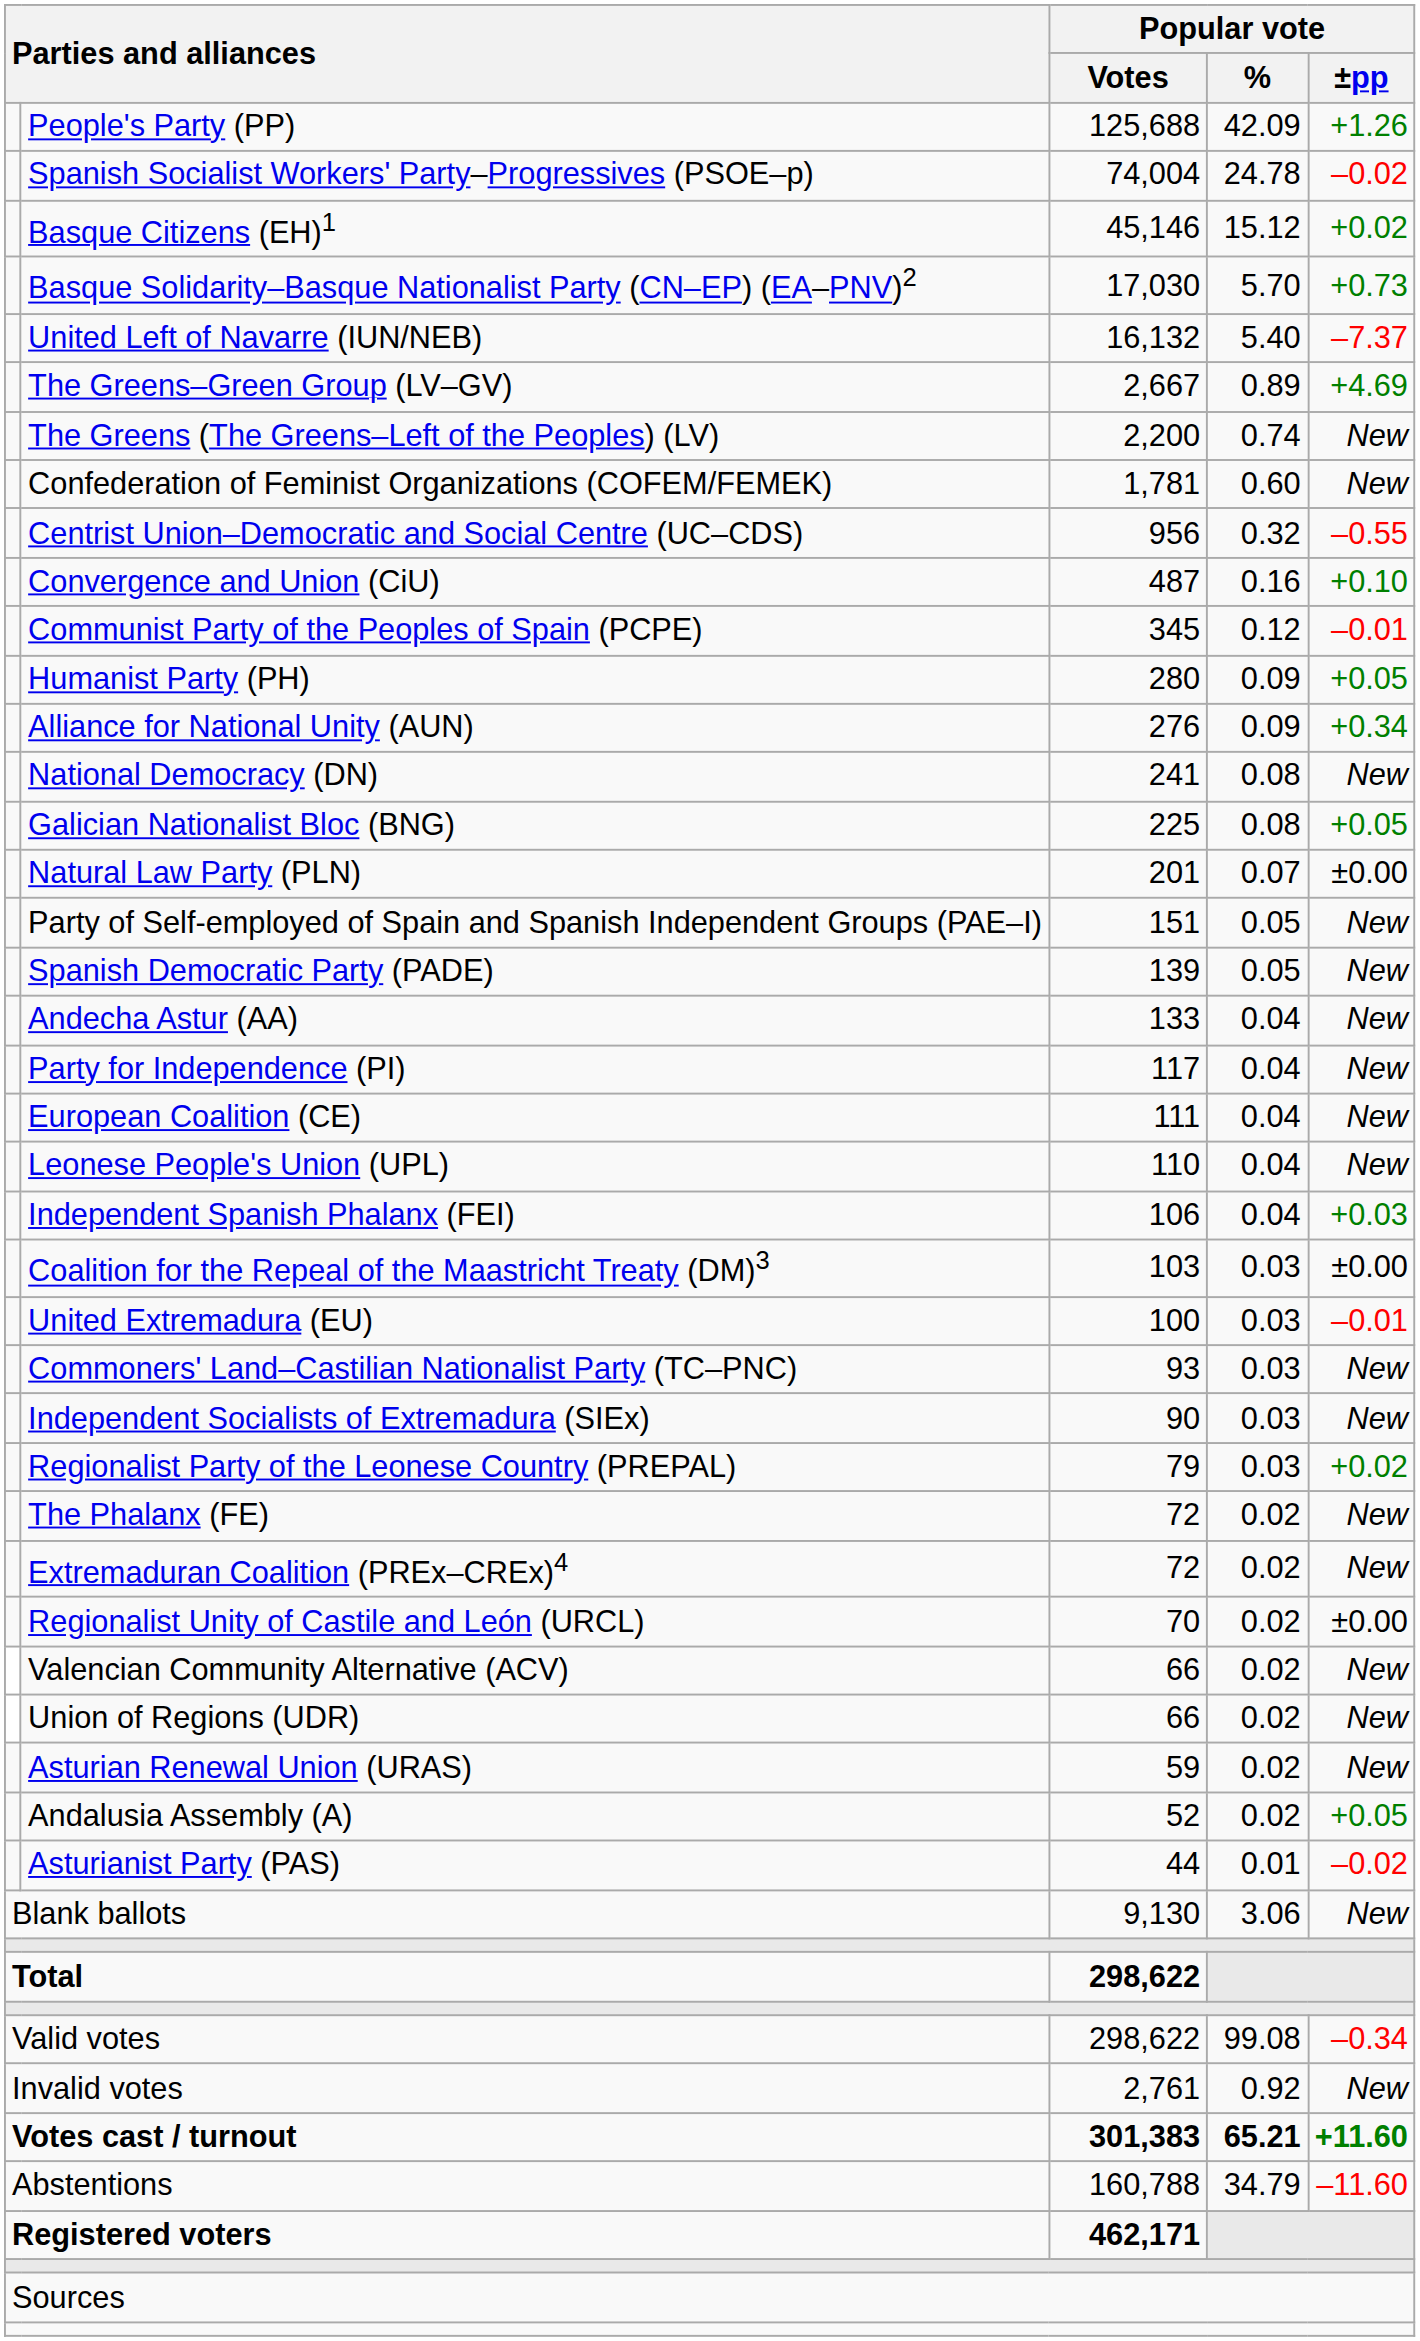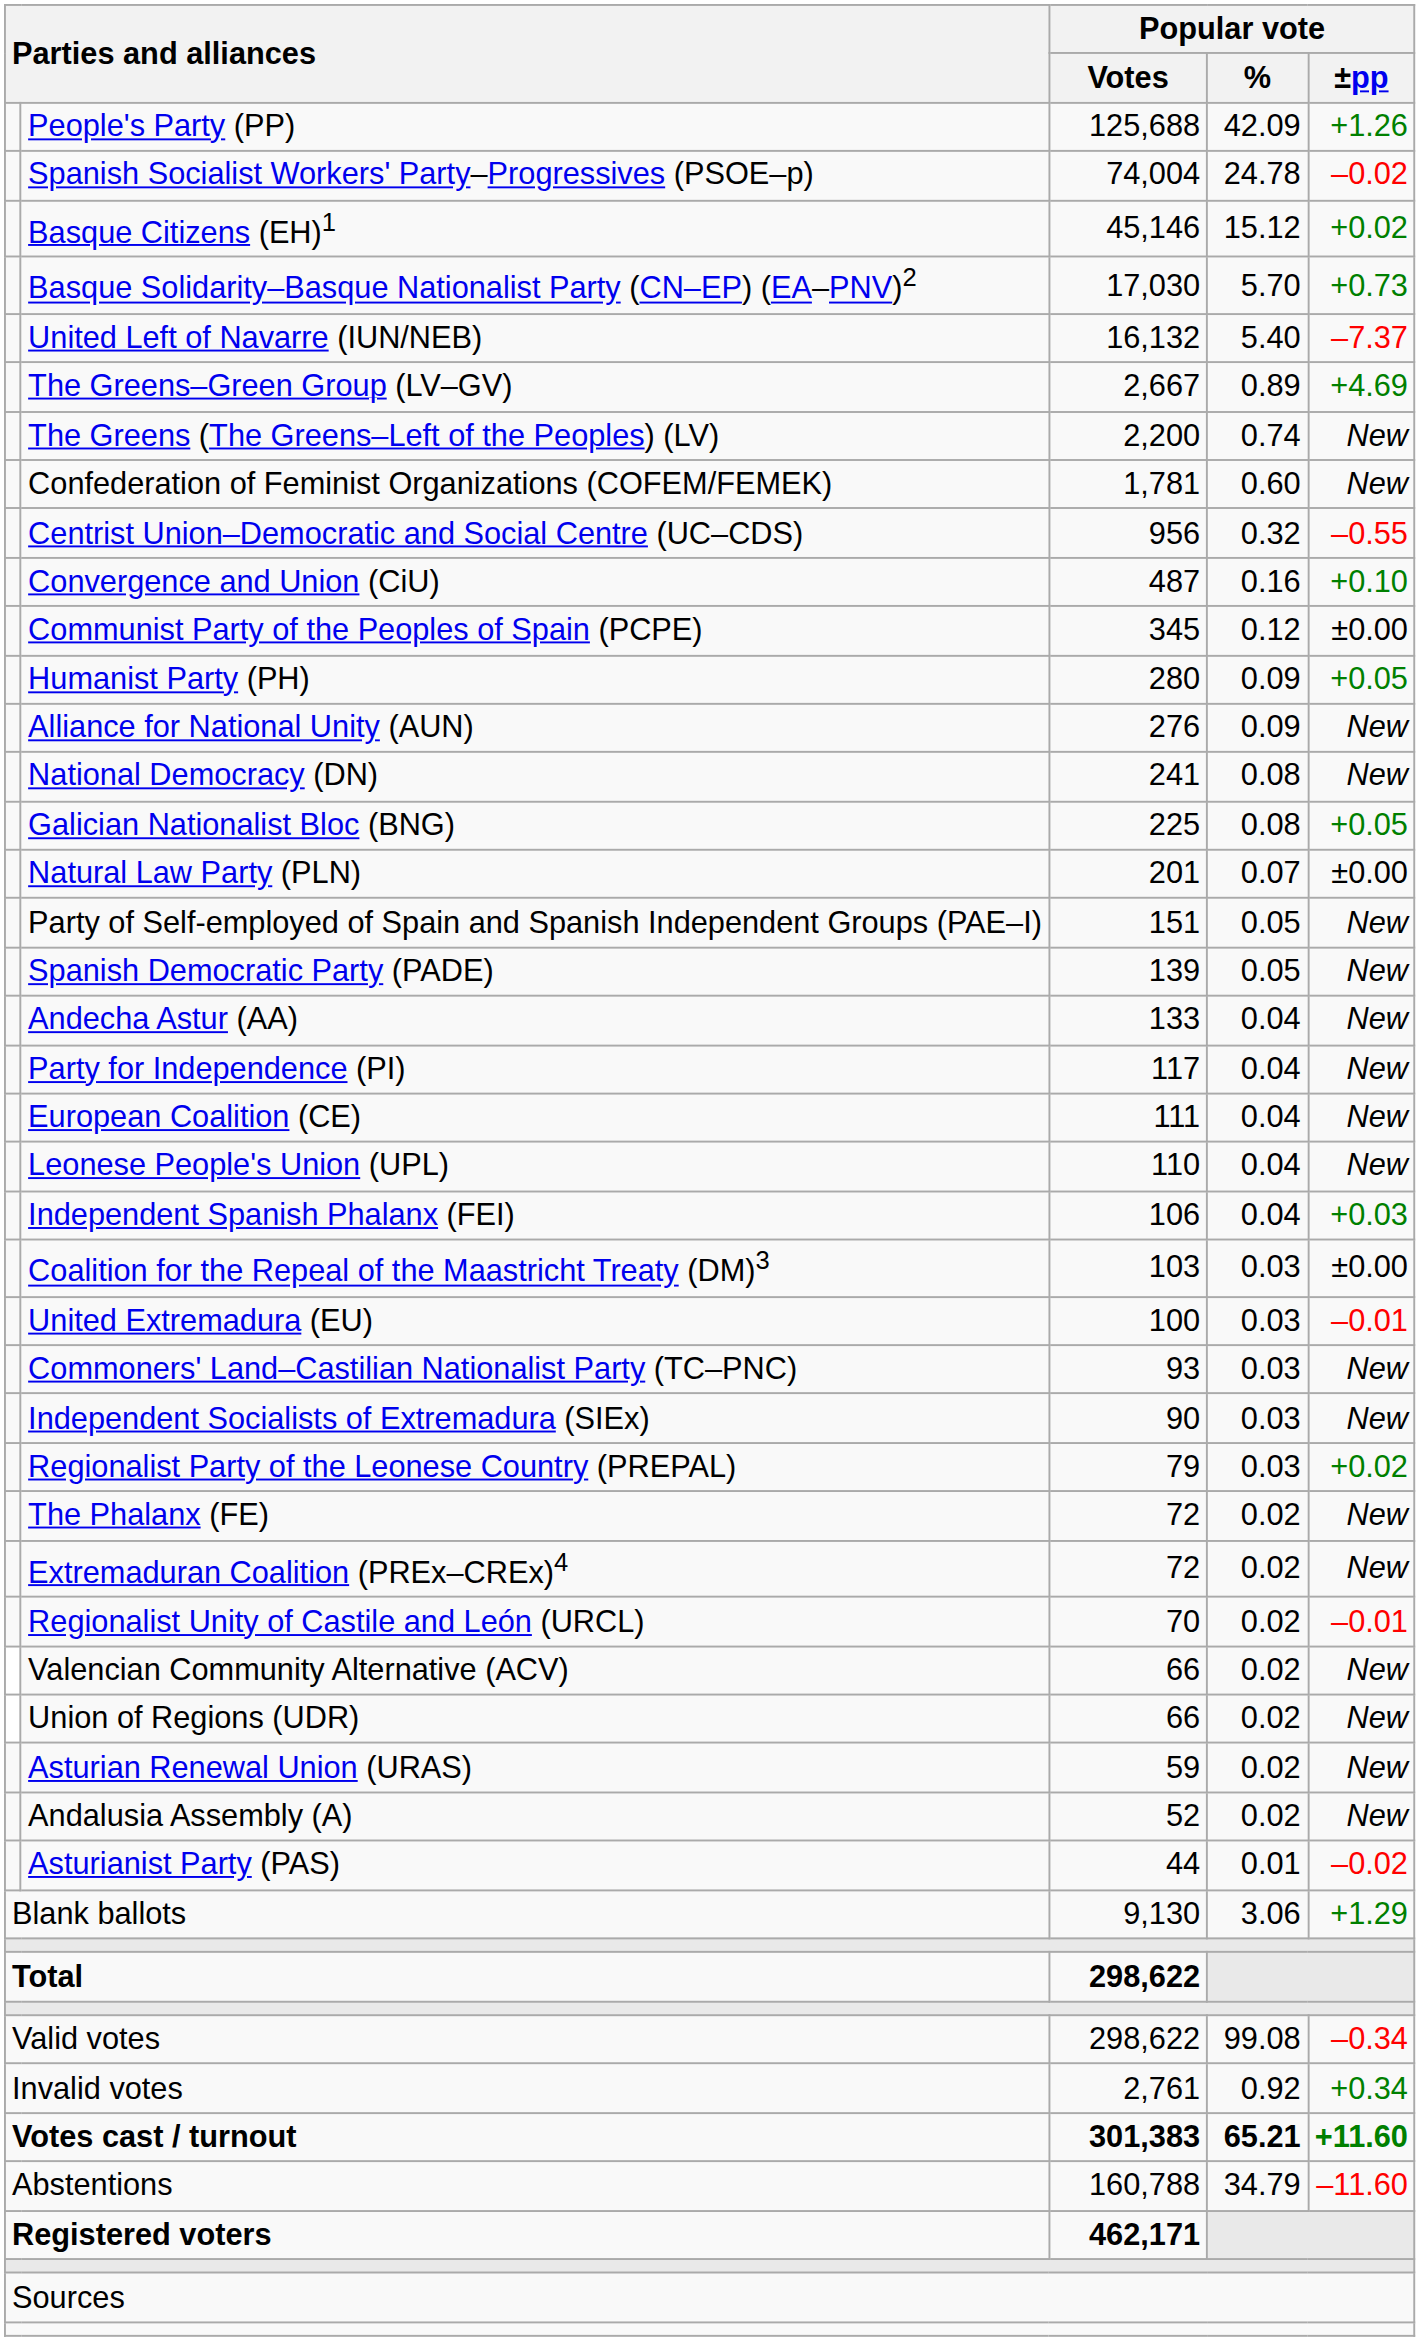Communist Party of the Peoples of Spain (PCPE) | Popular vote / ±pp: –0.01 -> ±0.00
Alliance for National Unity (AUN) | Popular vote / ±pp: +0.34 -> New
Regionalist Unity of Castile and León (URCL) | Popular vote / ±pp: ±0.00 -> –0.01
Andalusia Assembly (A) | Popular vote / ±pp: +0.05 -> New
Blank ballots | Popular vote / ±pp: New -> +1.29
Invalid votes | Popular vote / ±pp: New -> +0.34
